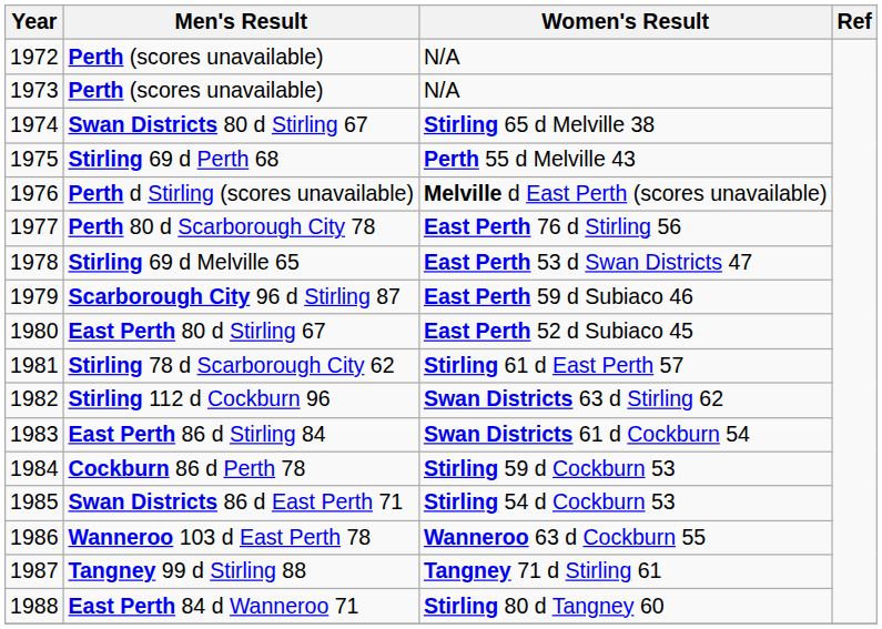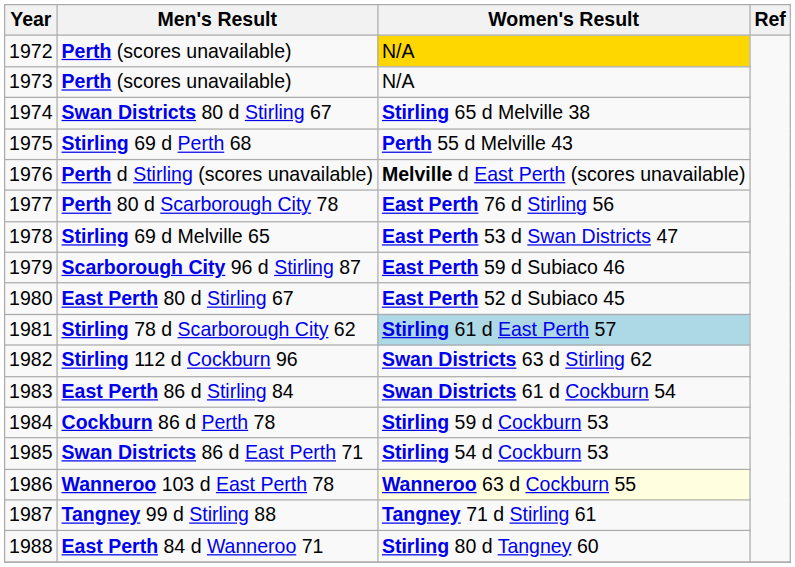1972 / Perth (scores unavailable) | Women's Result: no background -> gold background
Stirling 78 d Scarborough City 62 | Women's Result: no background -> lightblue background
Wanneroo 103 d East Perth 78 | Women's Result: no background -> lightyellow background
